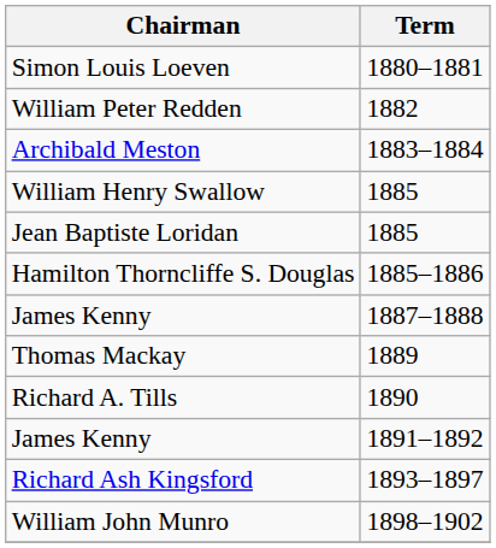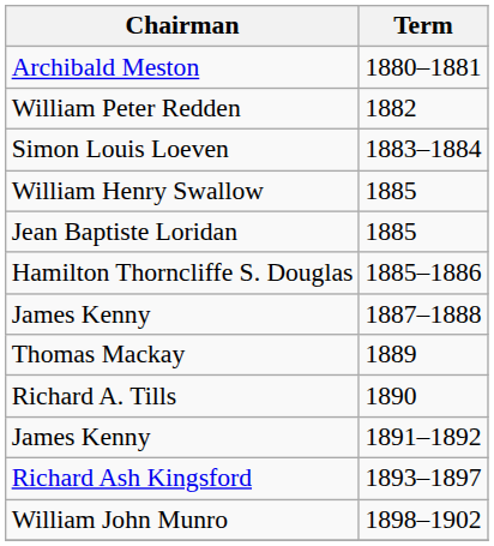row 2 | Chairman: Simon Louis Loeven -> Archibald Meston
row 4 | Chairman: Archibald Meston -> Simon Louis Loeven
